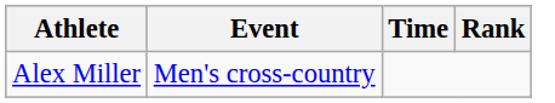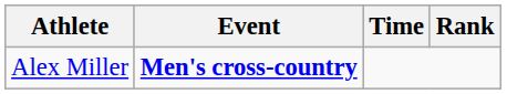Alex Miller | Event: normal -> bold
